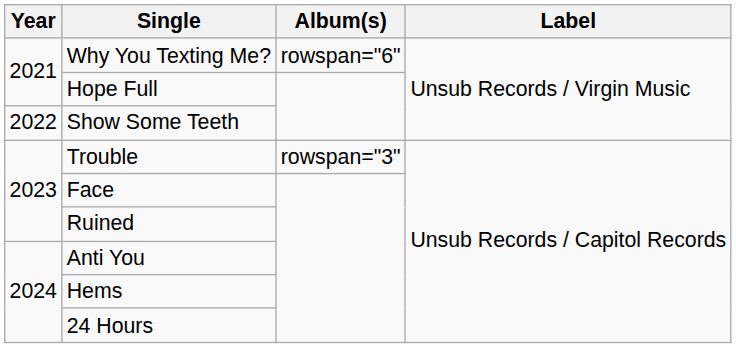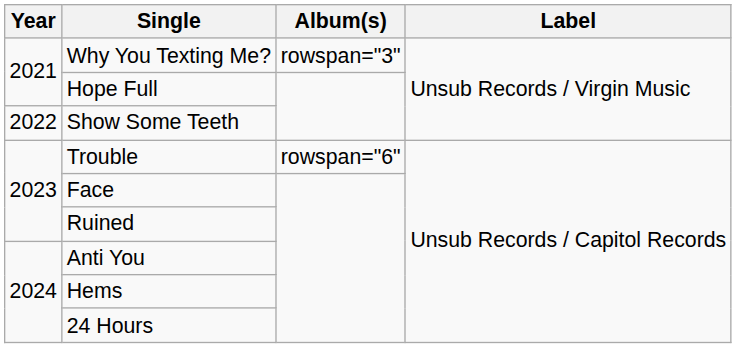Why You Texting Me? | Album(s): rowspan="6" -> rowspan="3"
Trouble | Album(s): rowspan="3" -> rowspan="6"
